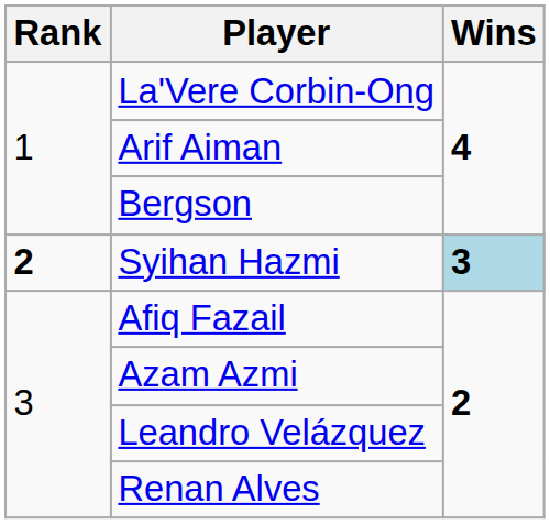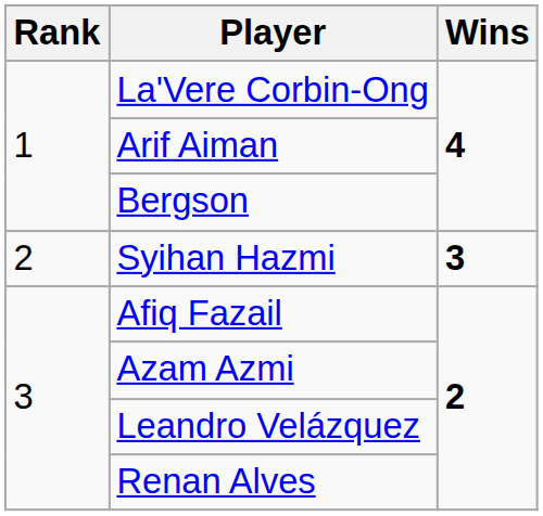Syihan Hazmi | Rank: bold -> normal
Syihan Hazmi | Wins: lightblue background -> no background
